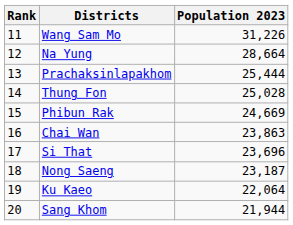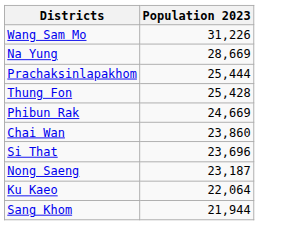- column: Rank | 11 | 12 | 13 | 14 | 15 | 16 | 17 | 18 | 19 | 20
Na Yung | Population 2023: 28,664 -> 28,669
Thung Fon | Population 2023: 25,028 -> 25,428
Chai Wan | Population 2023: 23,863 -> 23,860
